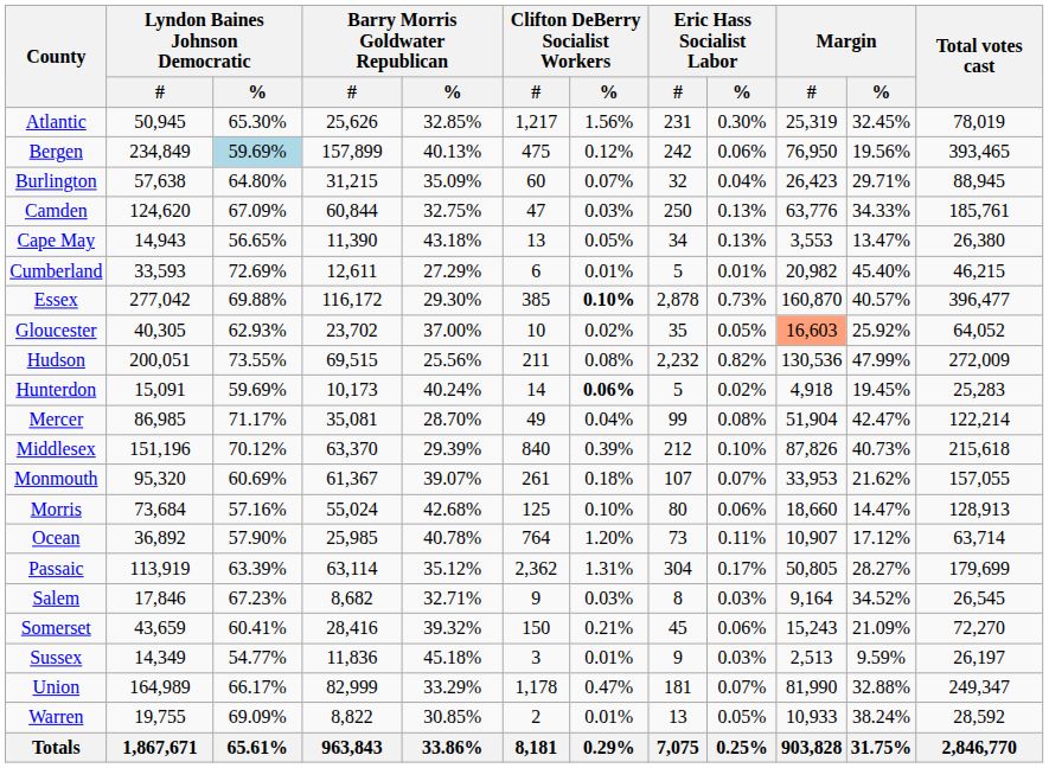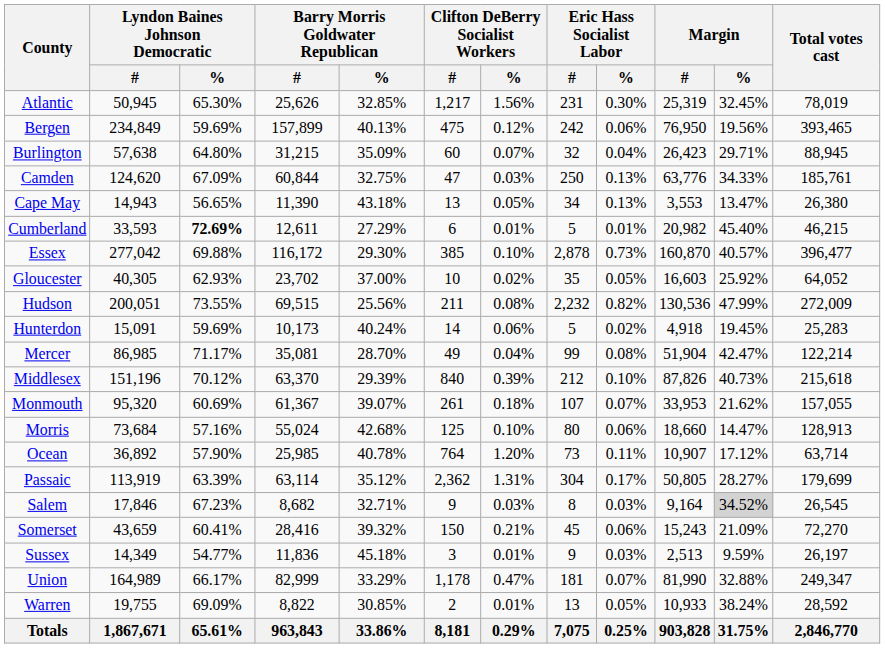Bergen | Lyndon Baines Johnson Democratic / %: lightblue background -> no background
Cumberland | Lyndon Baines Johnson Democratic / %: normal -> bold
Essex | Clifton DeBerry Socialist Workers / %: bold -> normal
Gloucester | Margin / #: lightsalmon background -> no background
Hunterdon | Clifton DeBerry Socialist Workers / %: bold -> normal
Salem | Margin / %: no background -> lightgrey background
